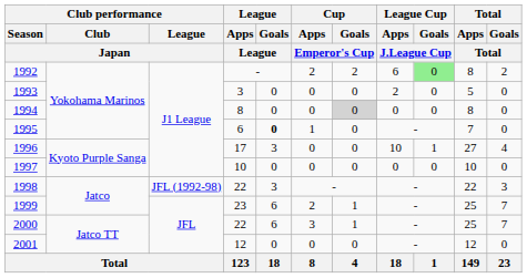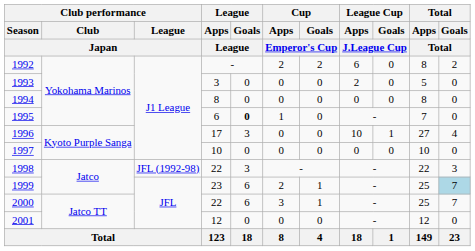1992 | League Cup / Goals / J.League Cup: lightgreen background -> no background
1994 | Cup / Goals / Emperor's Cup: lightgrey background -> no background
1999 | Total / Goals / Total: no background -> lightblue background
